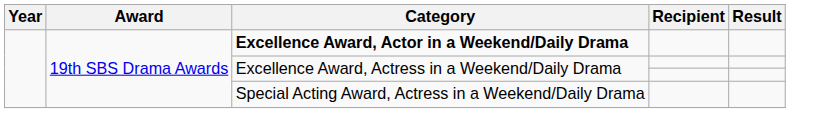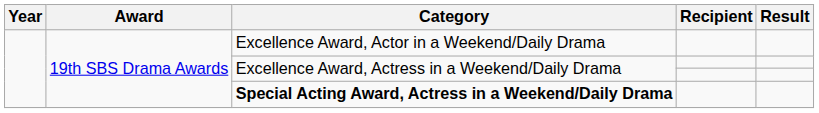Excellence Award, Actor in a Weekend/Daily Drama | Category: bold -> normal
Special Acting Award, Actress in a Weekend/Daily Drama | Category: normal -> bold
